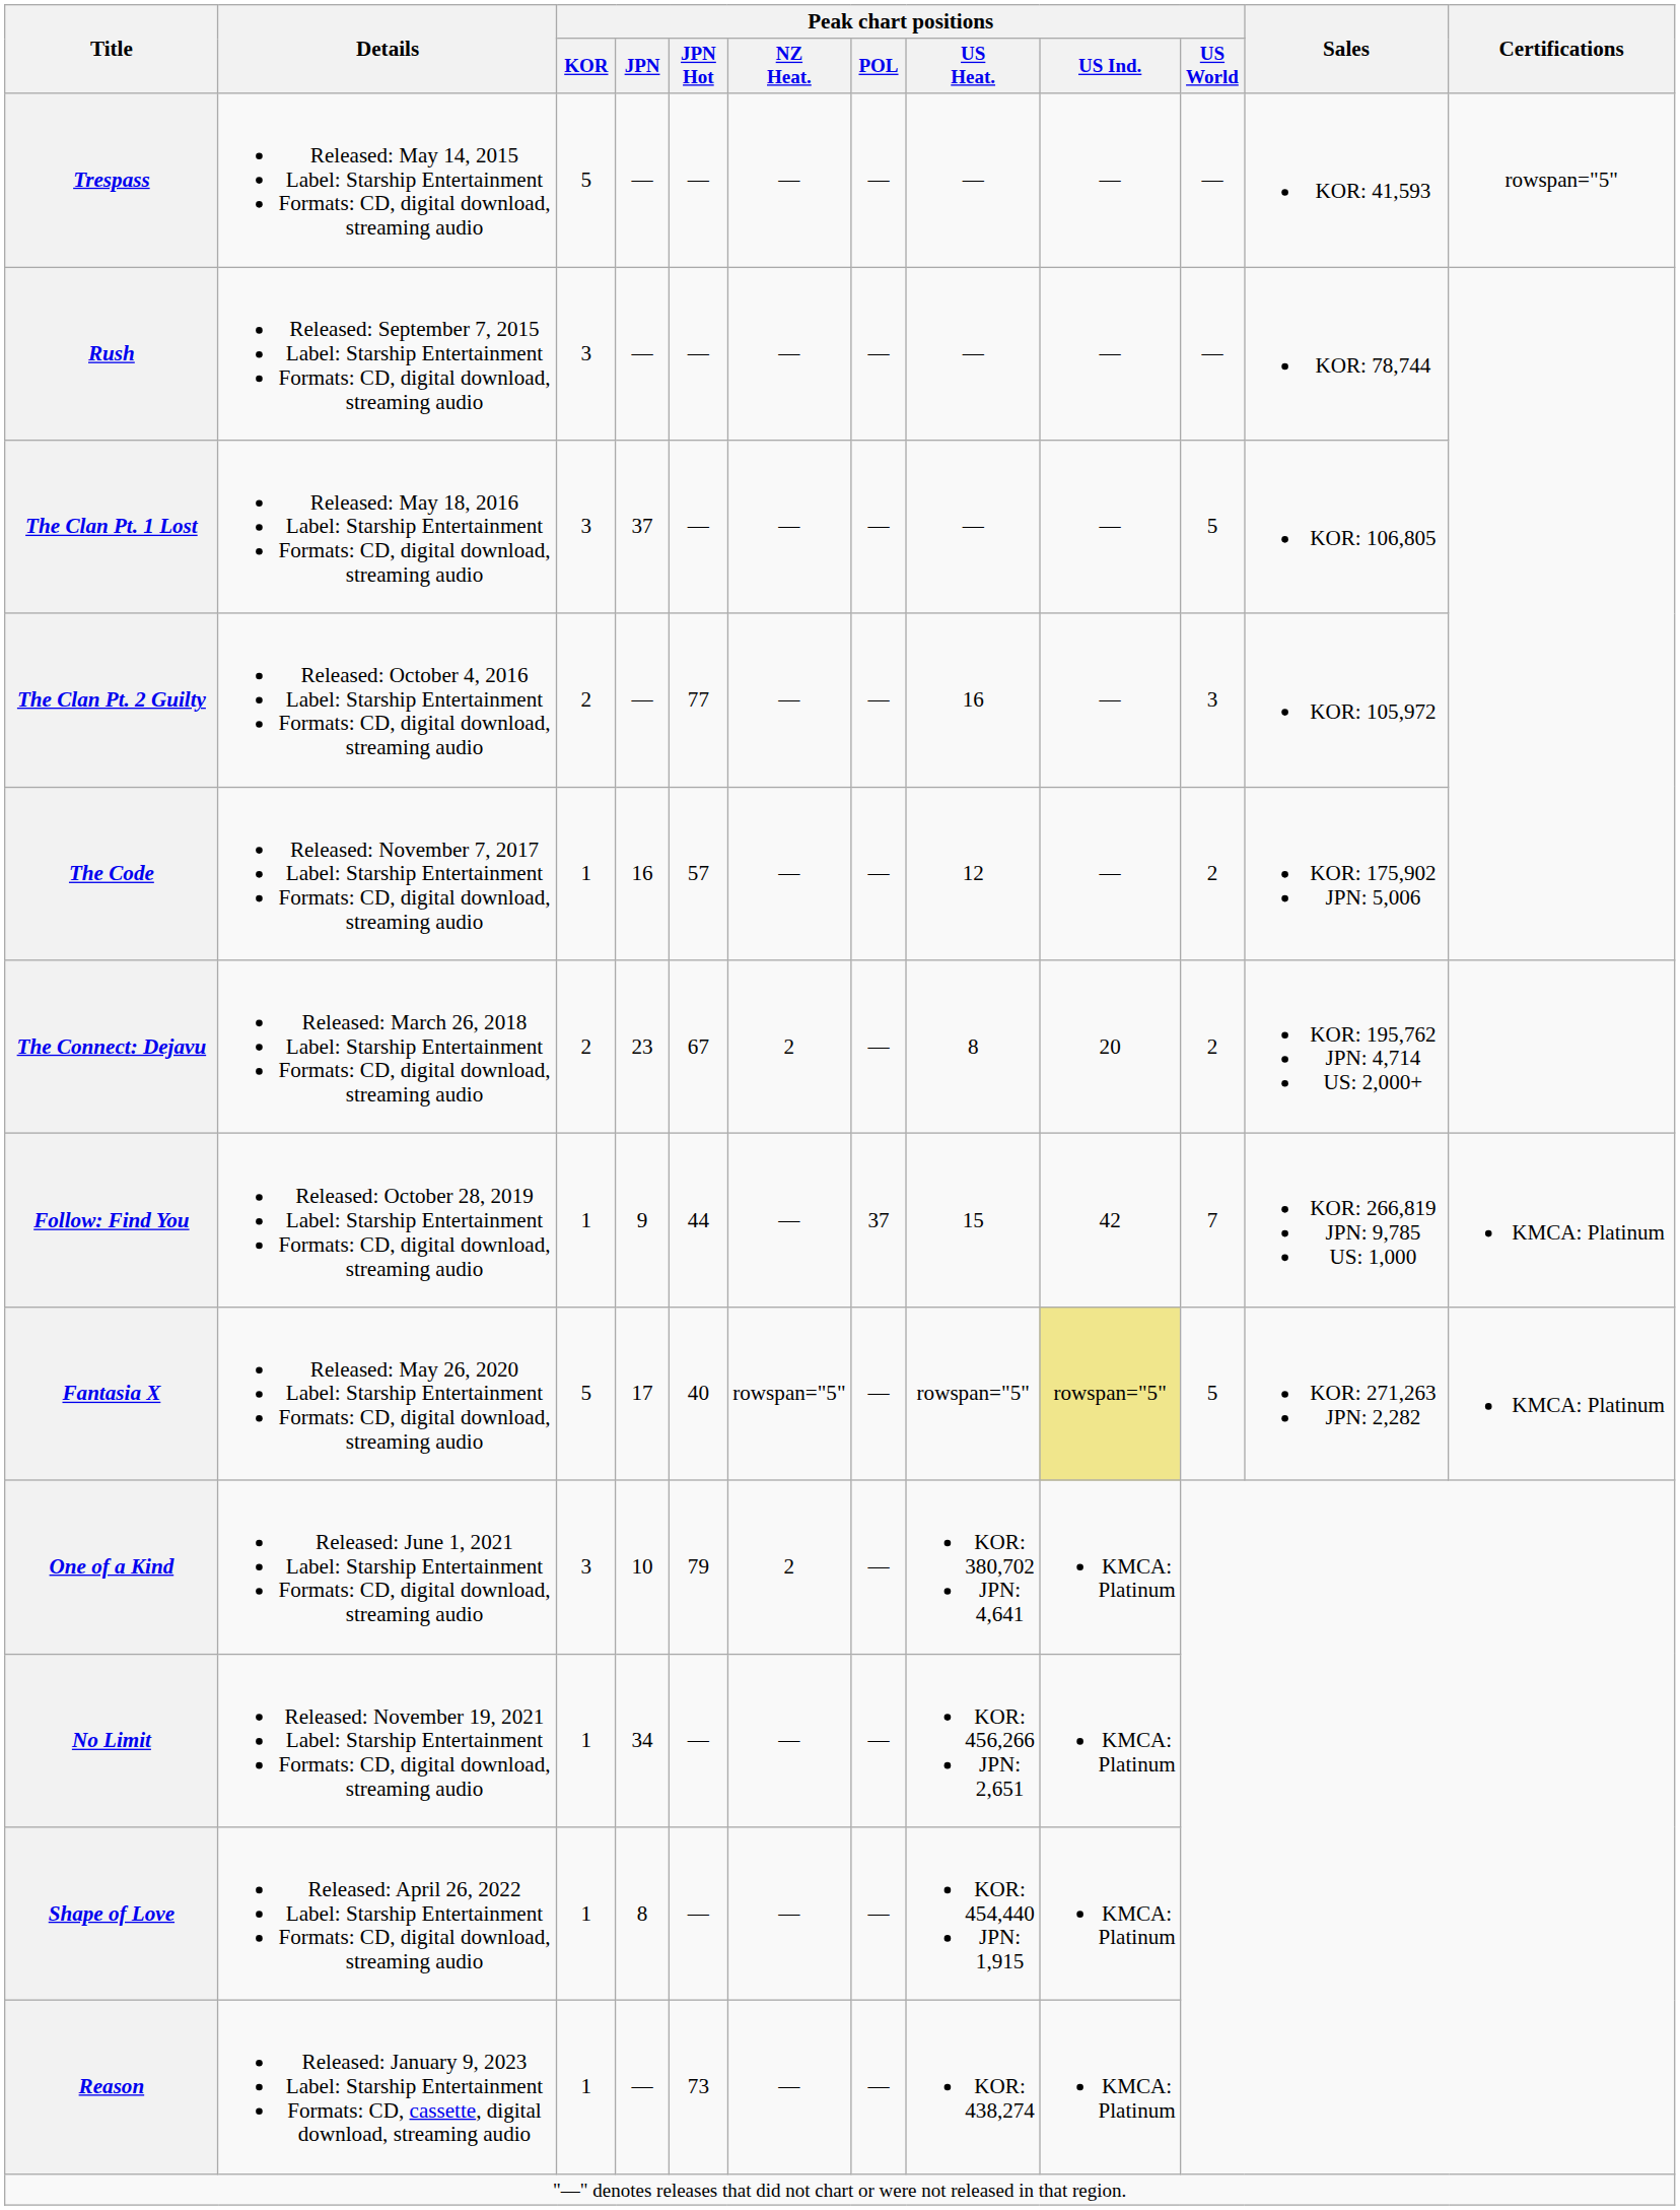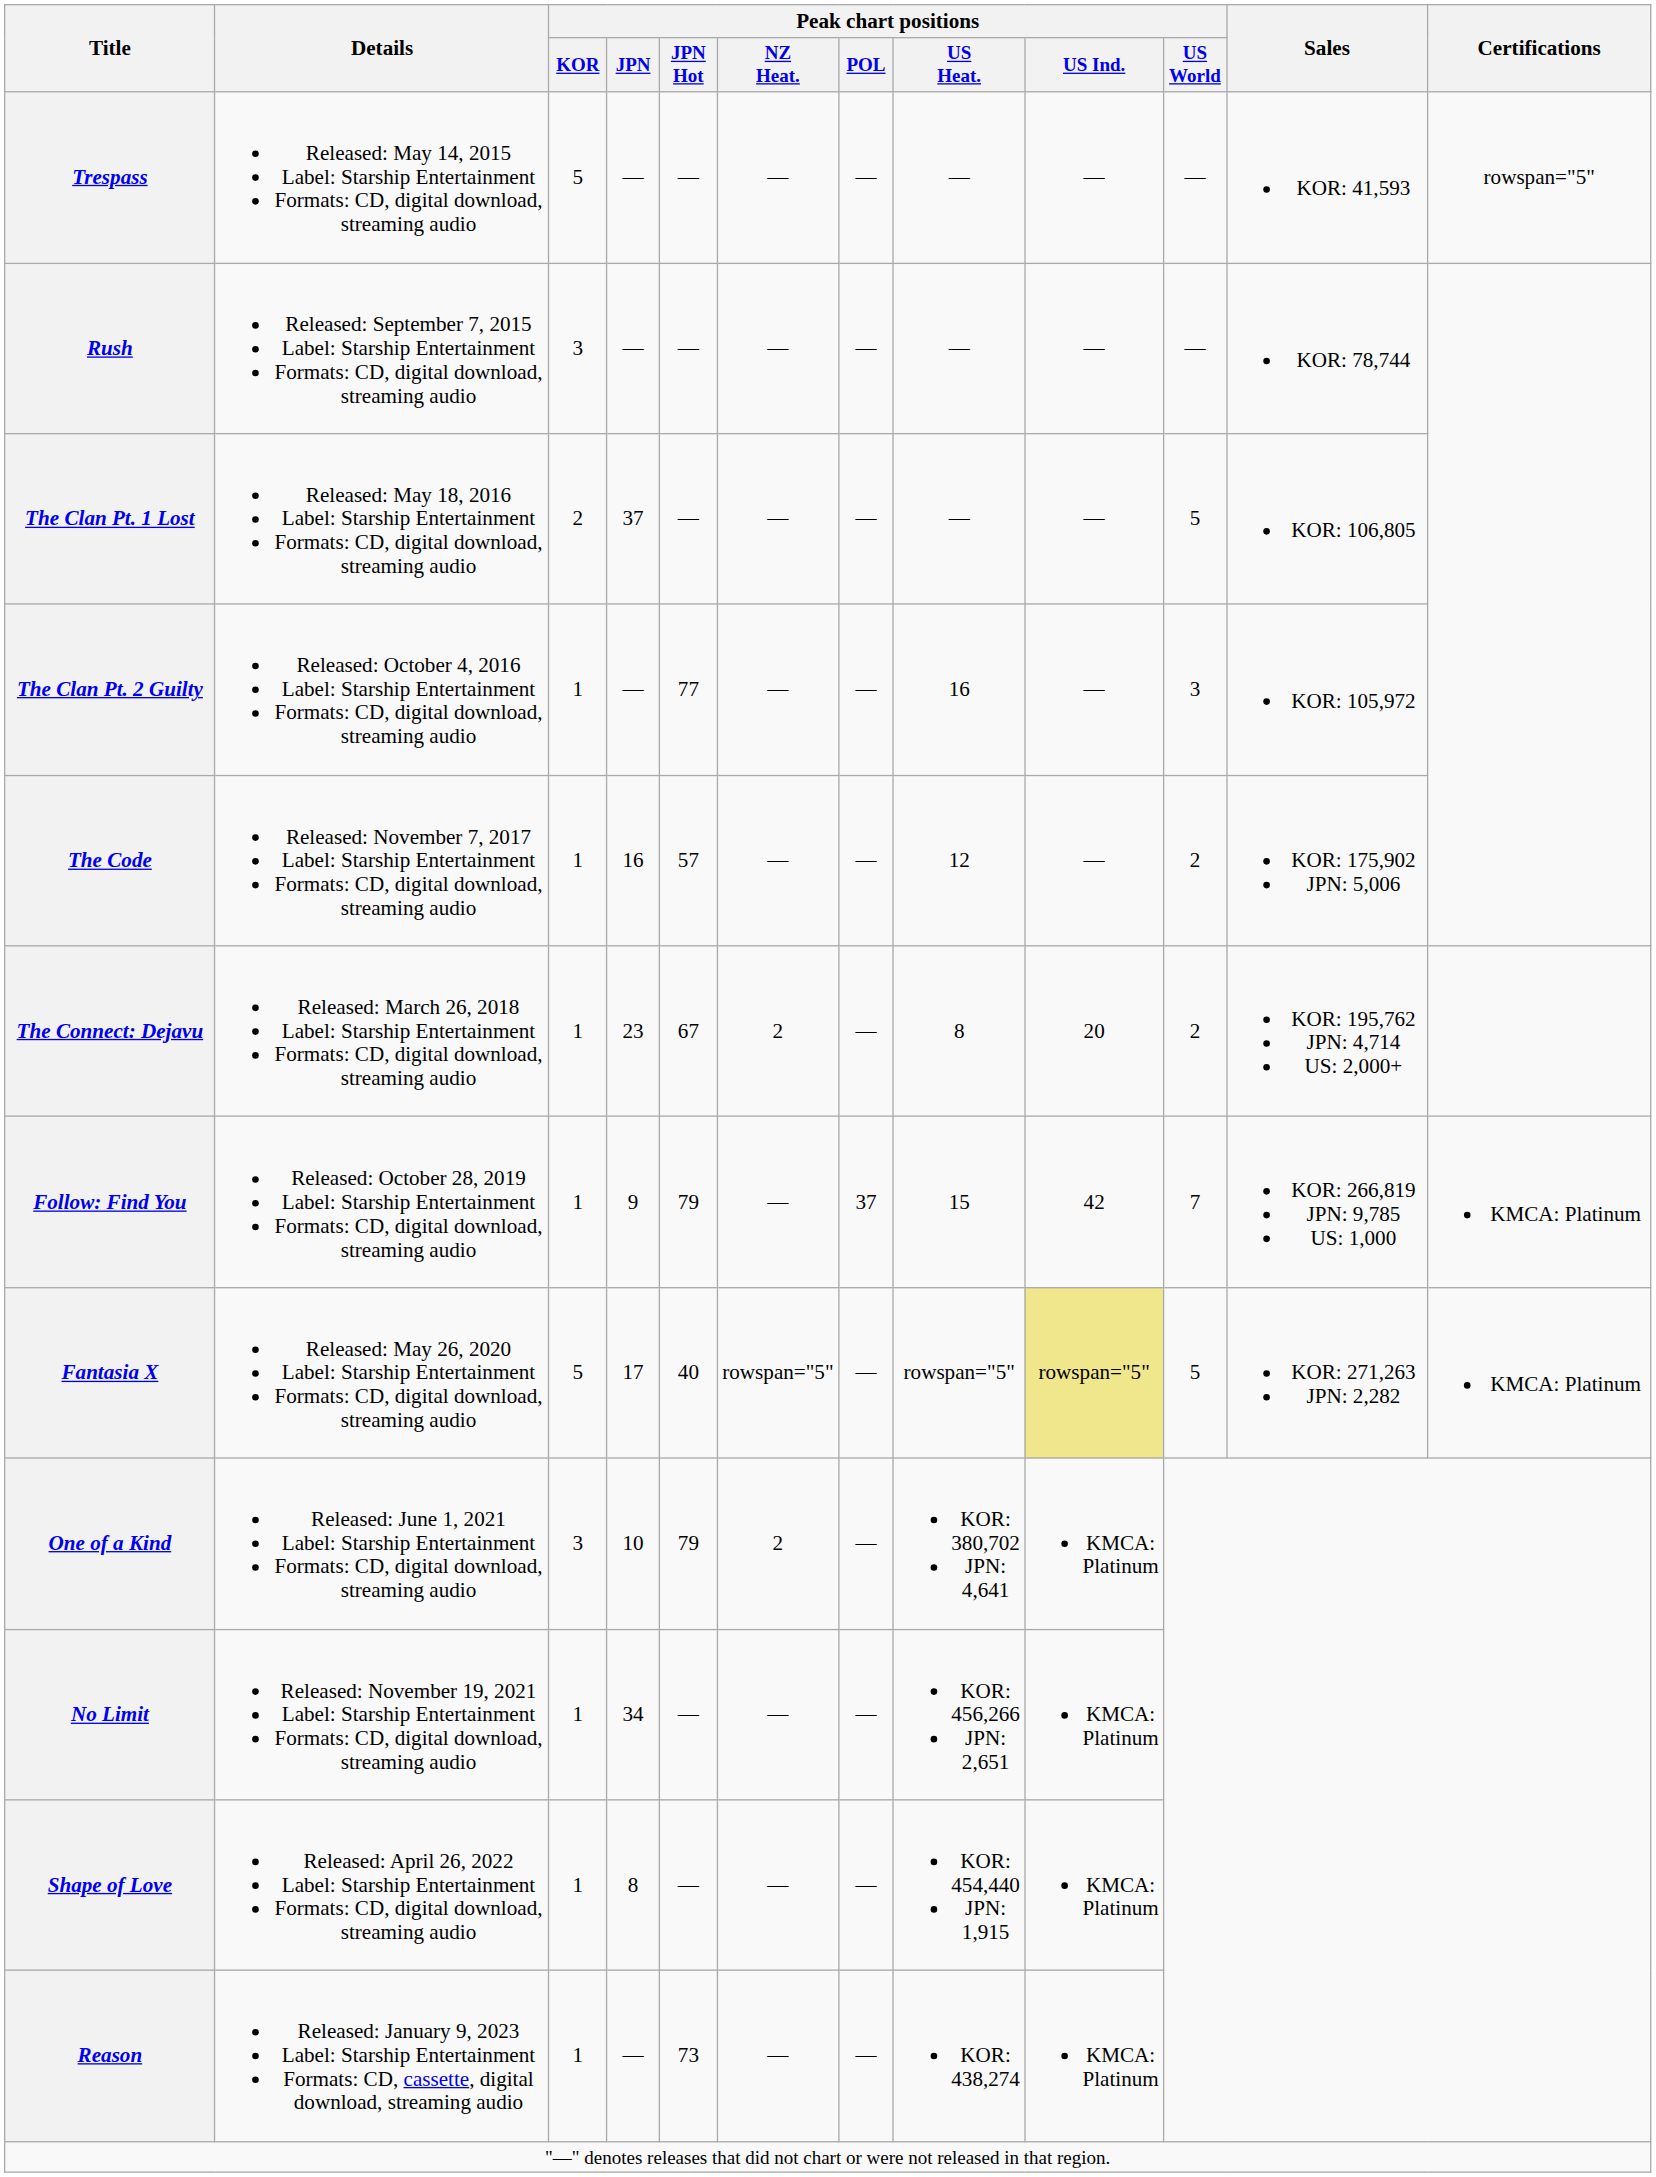The Clan Pt. 1 Lost | Peak chart positions / KOR: 3 -> 2
The Clan Pt. 2 Guilty | Peak chart positions / KOR: 2 -> 1
The Connect: Dejavu | Peak chart positions / KOR: 2 -> 1
Follow: Find You | Peak chart positions / JPN Hot: 44 -> 79
